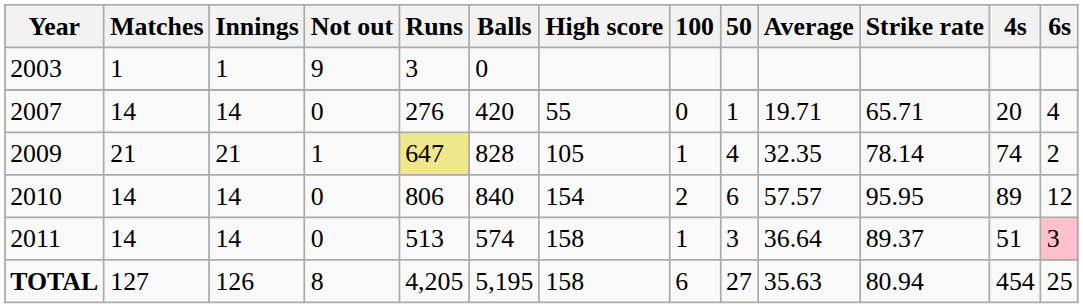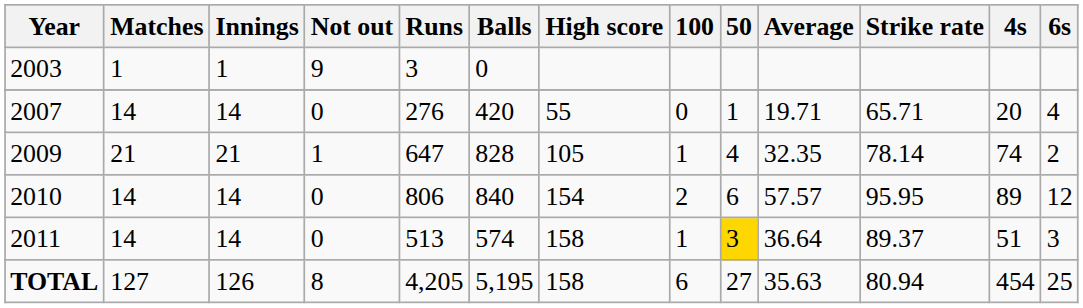2009 | Runs: khaki background -> no background
2011 | 50: no background -> gold background
2011 | 6s: pink background -> no background
